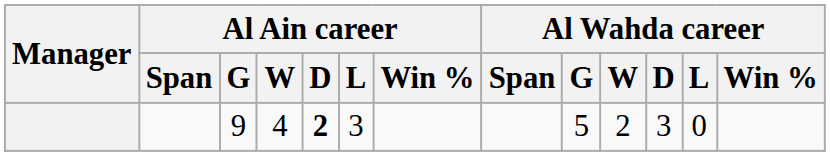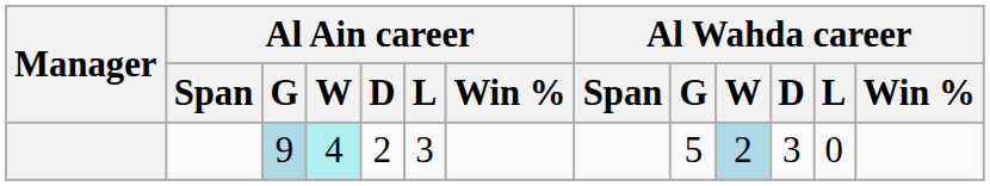row 3 | Al Ain career / G: no background -> lightblue background
row 3 | Al Ain career / W: no background -> paleturquoise background
row 3 | Al Ain career / D: bold -> normal
row 3 | Al Wahda career / W: no background -> lightblue background
